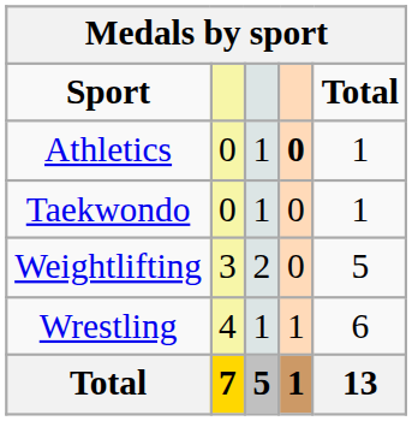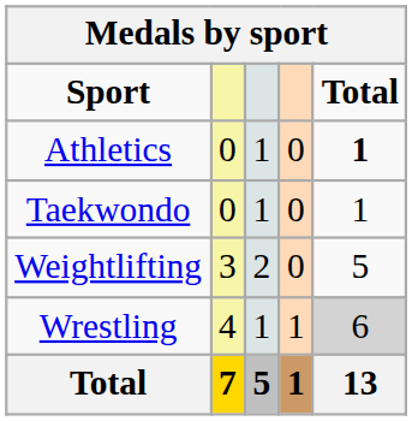Athletics | column 4: bold -> normal
Athletics | Total: normal -> bold
Wrestling | Total: no background -> lightgrey background
